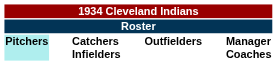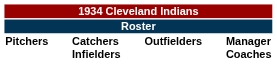Pitchers | column 1: paleturquoise background -> no background
